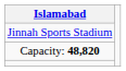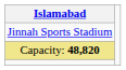Capacity: 48,820 | Islamabad: no background -> khaki background
